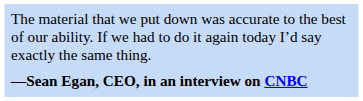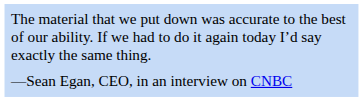row 2 | column 1: bold -> normal
